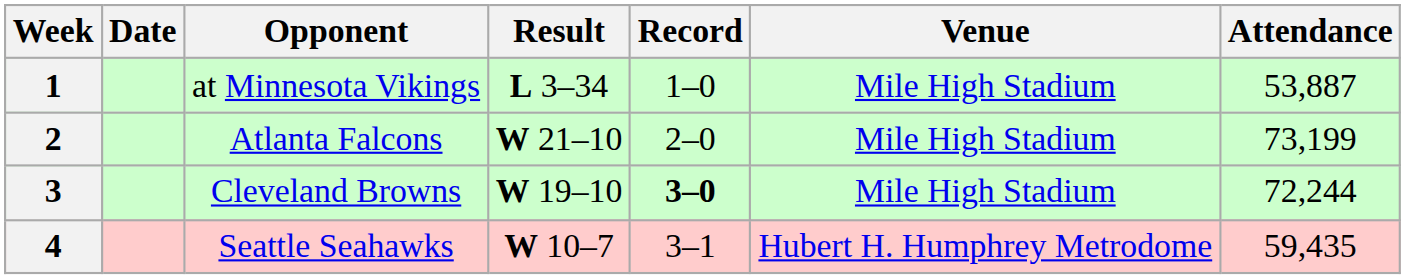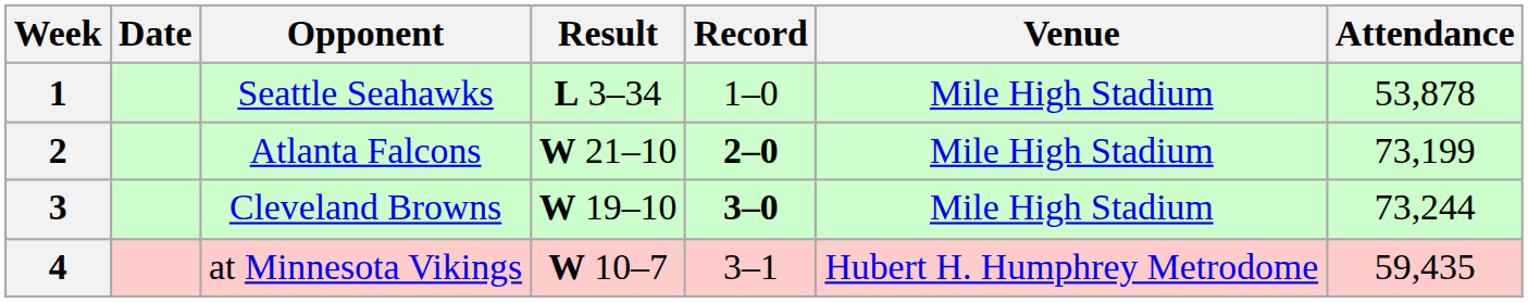1 | Opponent: at Minnesota Vikings -> Seattle Seahawks
1 | Attendance: 53,887 -> 53,878
2 | Record: normal -> bold
3 | Attendance: 72,244 -> 73,244
4 | Opponent: Seattle Seahawks -> at Minnesota Vikings
